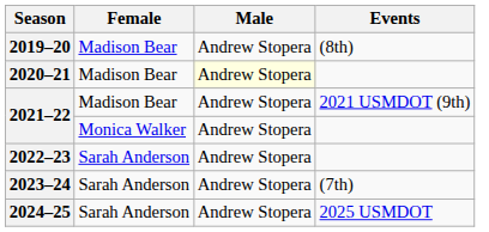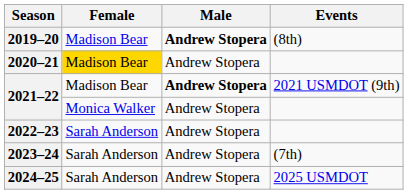2019–20 | Male: normal -> bold
2020–21 | Female: no background -> gold background
2020–21 | Male: lightyellow background -> no background
2021–22 / 2021 USMDOT (9th) | Male: normal -> bold
